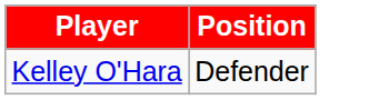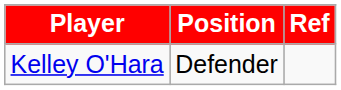+ column: Ref
